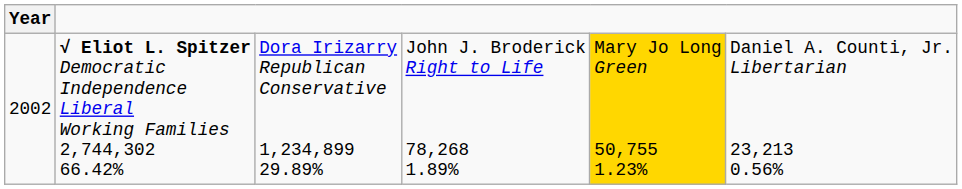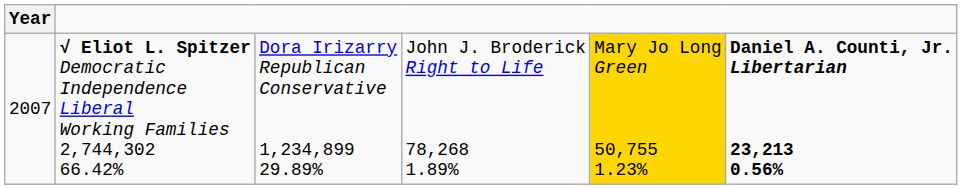row 2 | Year: 2002 -> 2007
row 2 | column 6: normal -> bold
